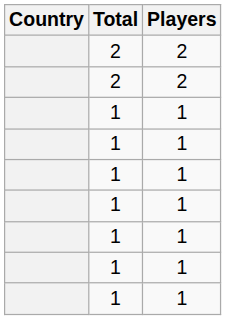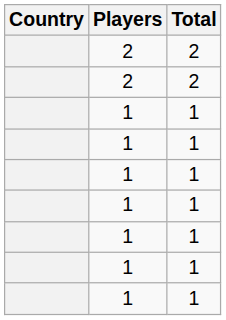columns swapped: Players <-> Total
